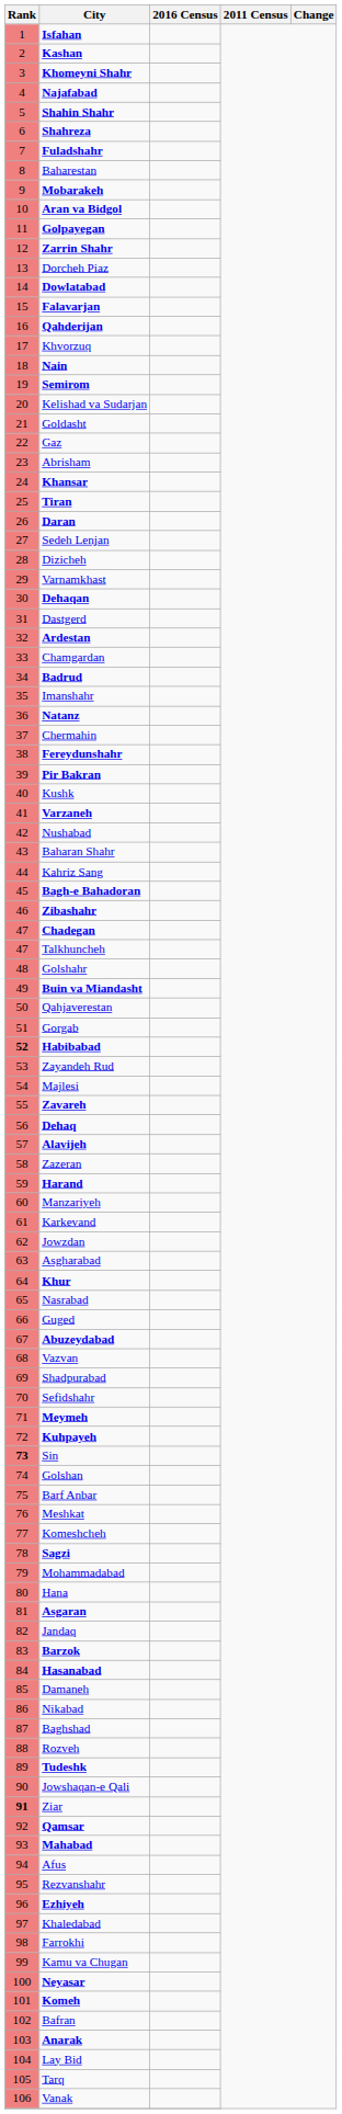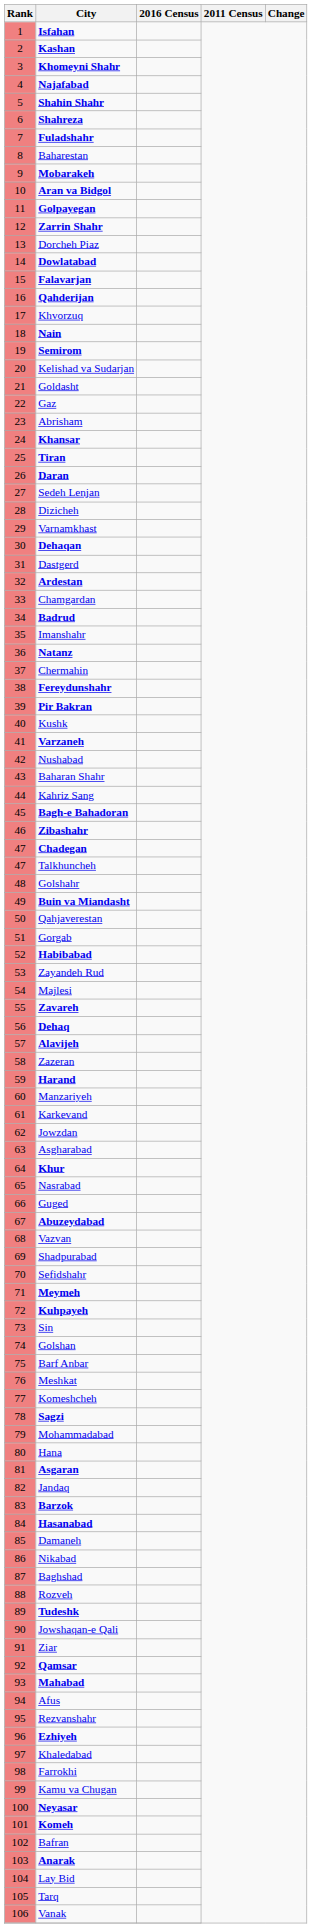Habibabad | Rank: bold -> normal
Sin | Rank: bold -> normal
Ziar | Rank: bold -> normal
